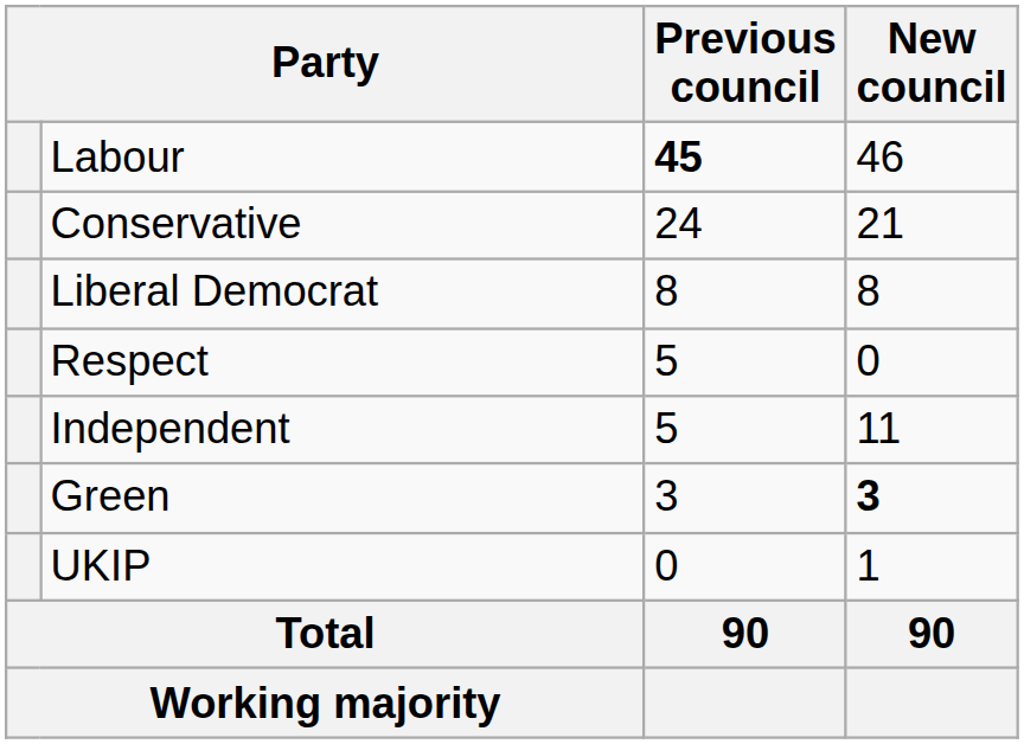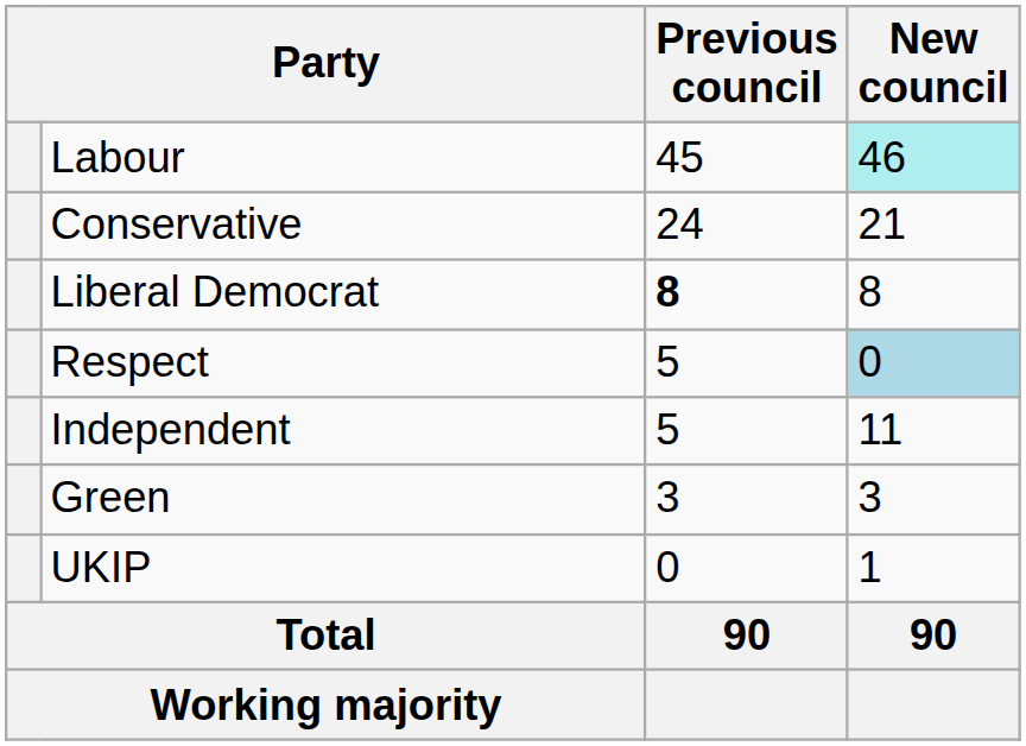Labour | Previous council: bold -> normal
Labour | New council: no background -> paleturquoise background
Liberal Democrat | Previous council: normal -> bold
Respect | New council: no background -> lightblue background
Green | New council: bold -> normal
